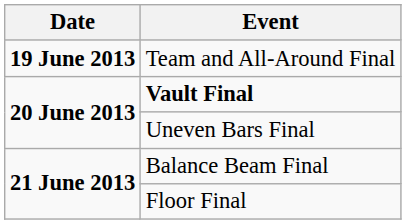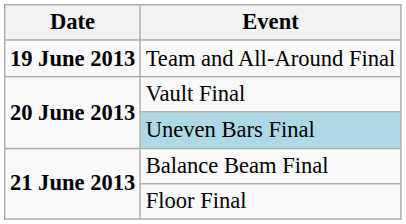Vault Final | Event: bold -> normal
Uneven Bars Final | Event: no background -> lightblue background
